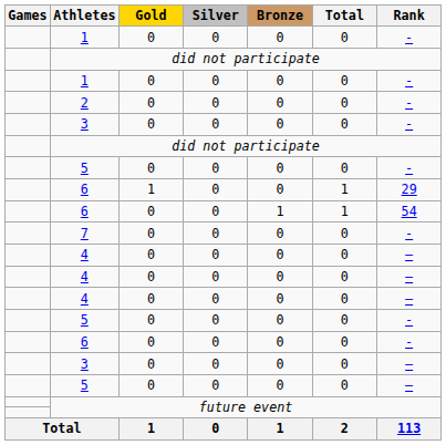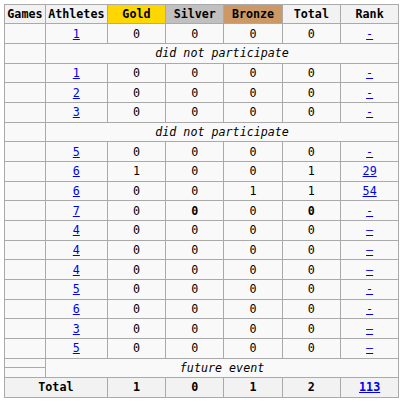7 | Silver: normal -> bold
7 | Total: normal -> bold
